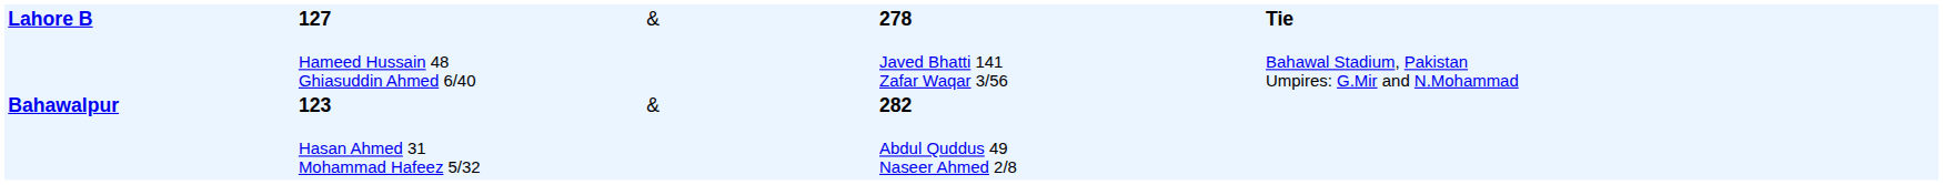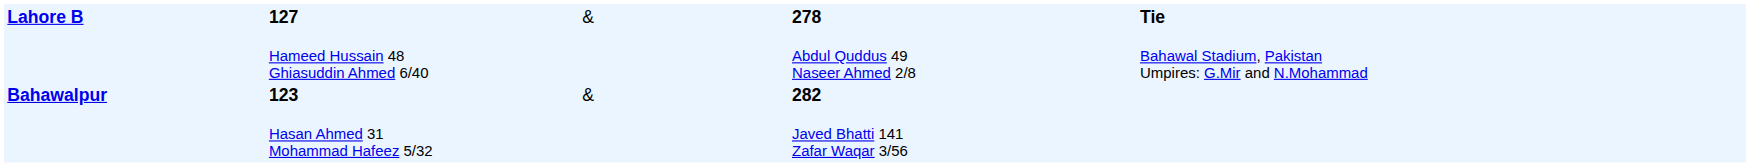Hameed Hussain 48 Ghiasuddin Ahmed 6/40 | column 4: Javed Bhatti 141 Zafar Waqar 3/56 -> Abdul Quddus 49 Naseer Ahmed 2/8
Hasan Ahmed 31 Mohammad Hafeez 5/32 | column 4: Abdul Quddus 49 Naseer Ahmed 2/8 -> Javed Bhatti 141 Zafar Waqar 3/56
